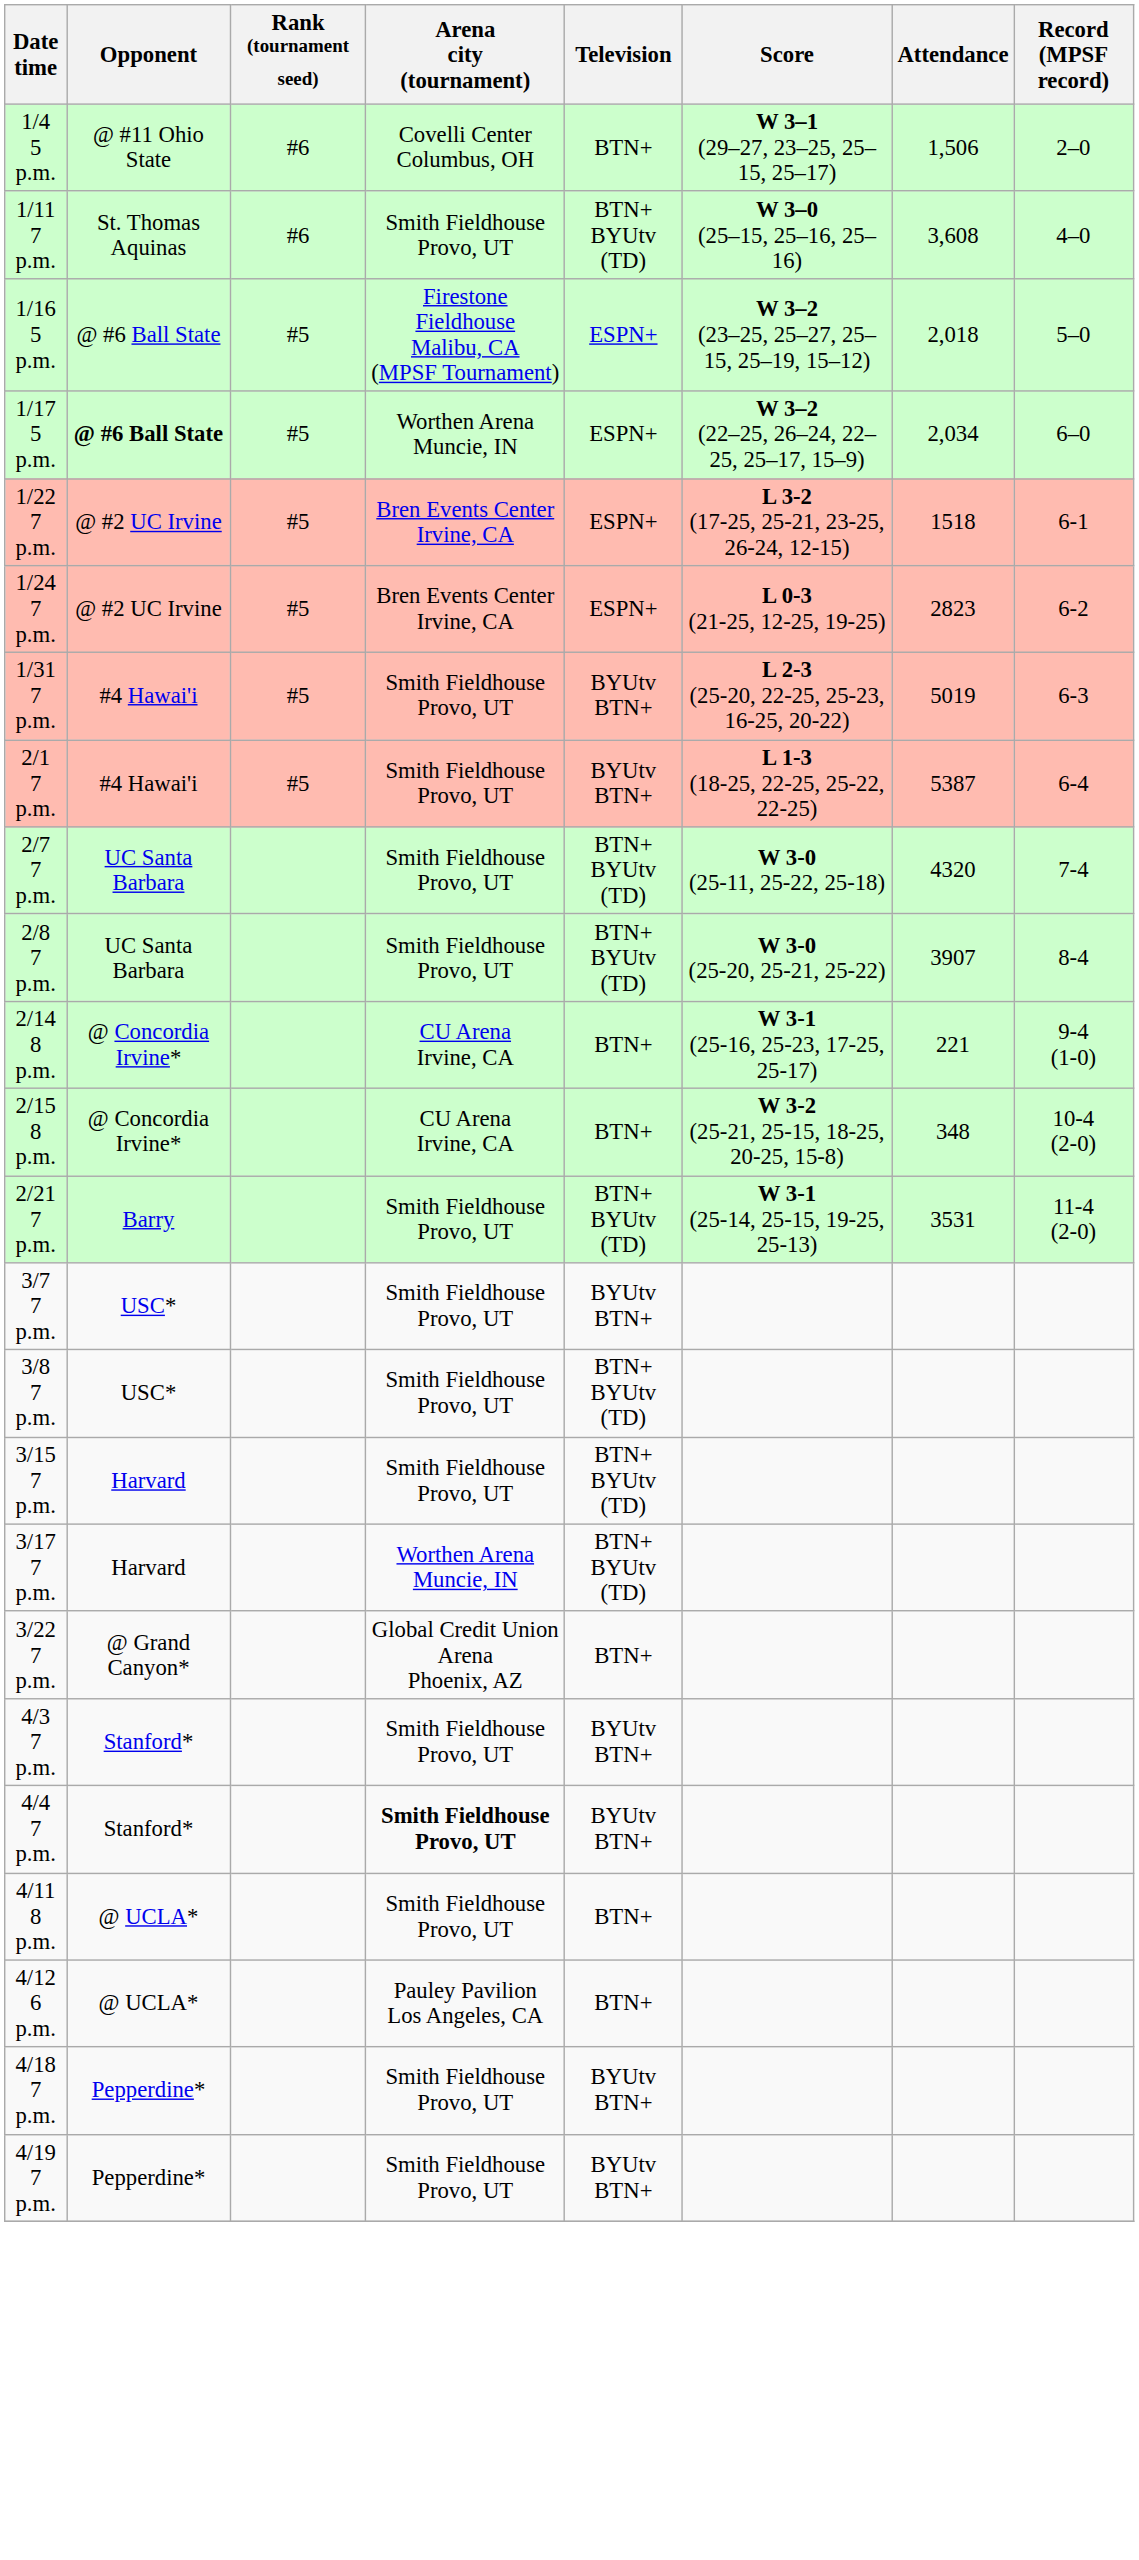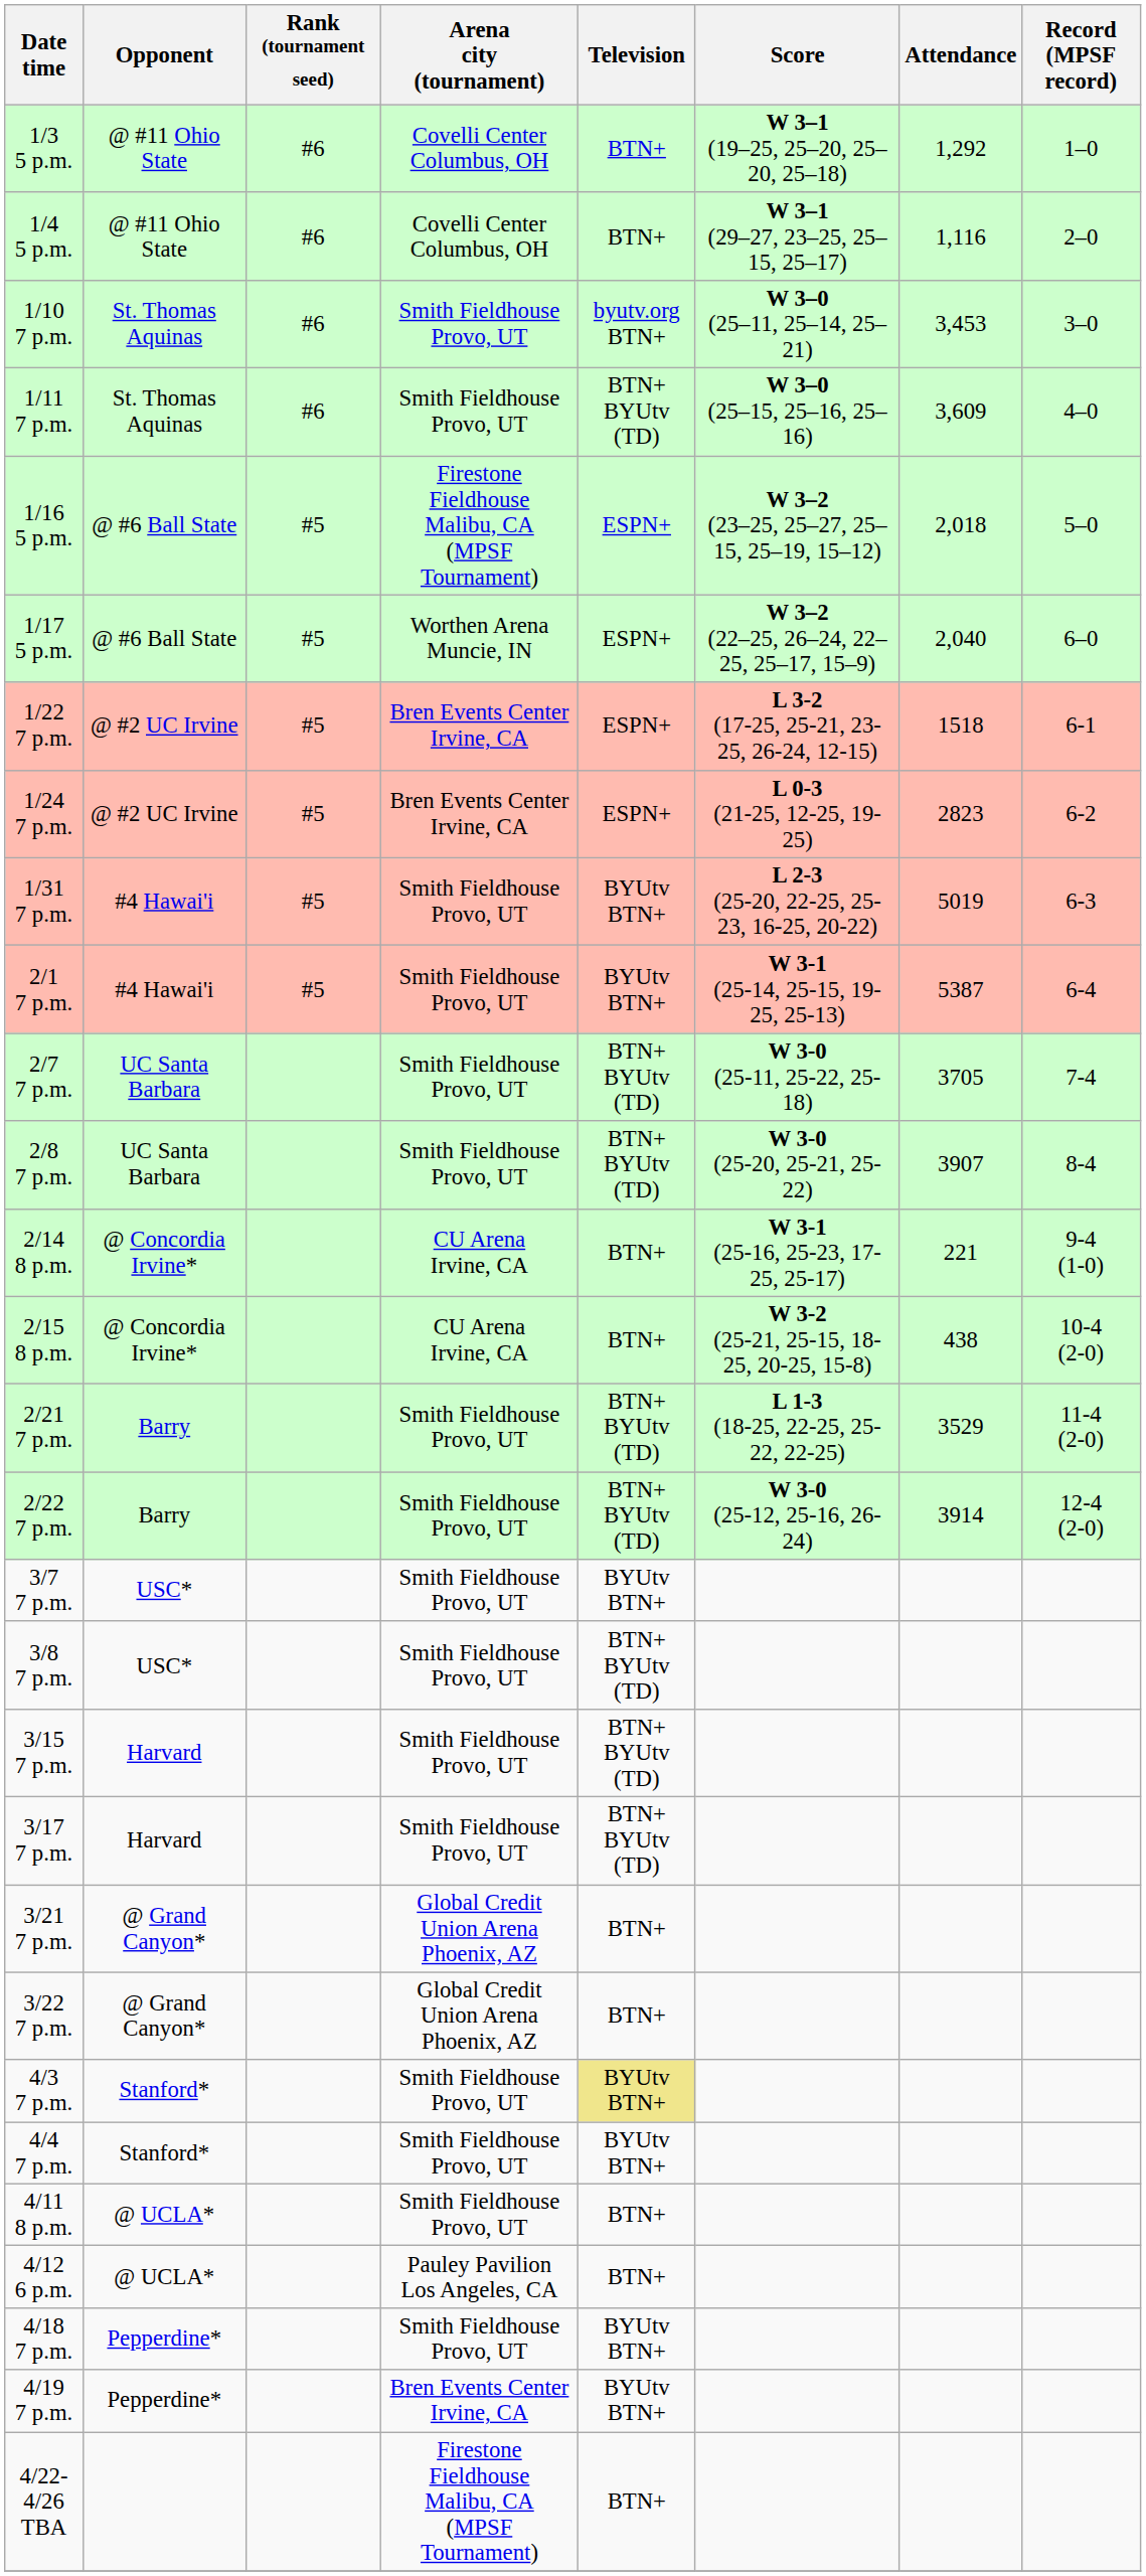+ row: 1/3 5 p.m. | @ #11 Ohio State | #6 | Covelli Center Columbus, OH | BTN+ | W 3–1 (19–25, 25–20, 25–20, 25–18) | 1,292 | 1–0
1/4 5 p.m. | Attendance: 1,506 -> 1,116
+ row: 1/10 7 p.m. | St. Thomas Aquinas | #6 | Smith Fieldhouse Provo, UT | byutv.org BTN+ | W 3–0 (25–11, 25–14, 25–21) | 3,453 | 3–0
1/11 7 p.m. | Attendance: 3,608 -> 3,609
1/17 5 p.m. | Opponent: bold -> normal
1/17 5 p.m. | Attendance: 2,034 -> 2,040
2/1 7 p.m. | Score: L 1-3 (18-25, 22-25, 25-22, 22-25) -> W 3-1 (25-14, 25-15, 19-25, 25-13)
2/7 7 p.m. | Attendance: 4320 -> 3705
2/15 8 p.m. | Attendance: 348 -> 438
2/21 7 p.m. | Score: W 3-1 (25-14, 25-15, 19-25, 25-13) -> L 1-3 (18-25, 22-25, 25-22, 22-25)
2/21 7 p.m. | Attendance: 3531 -> 3529
+ row: 2/22 7 p.m. | Barry | Smith Fieldhouse Provo, UT | BTN+ BYUtv (TD) | W 3-0 (25-12, 25-16, 26-24) | 3914 | 12-4 (2-0)
3/17 7 p.m. | Arena city (tournament): Worthen Arena Muncie, IN -> Smith Fieldhouse Provo, UT
+ row: 3/21 7 p.m. | @ Grand Canyon* | Global Credit Union Arena Phoenix, AZ | BTN+
4/3 7 p.m. | Television: no background -> khaki background
4/4 7 p.m. | Arena city (tournament): bold -> normal
4/19 7 p.m. | Arena city (tournament): Smith Fieldhouse Provo, UT -> Bren Events Center Irvine, CA
+ row: 4/22-4/26 TBA | Firestone Fieldhouse Malibu, CA (MPSF Tournament) | BTN+
